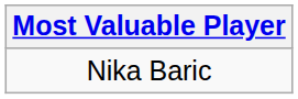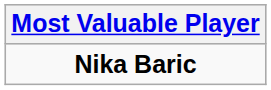row 2 | column 1: normal -> bold
